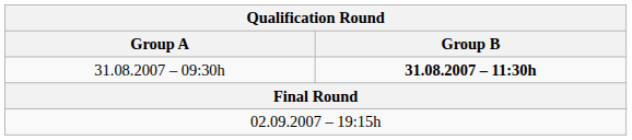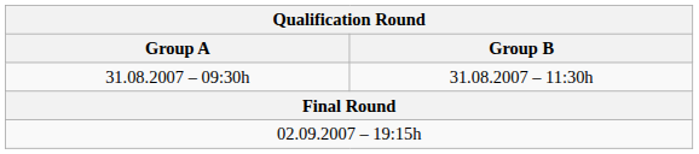31.08.2007 – 09:30h | Group B: bold -> normal
